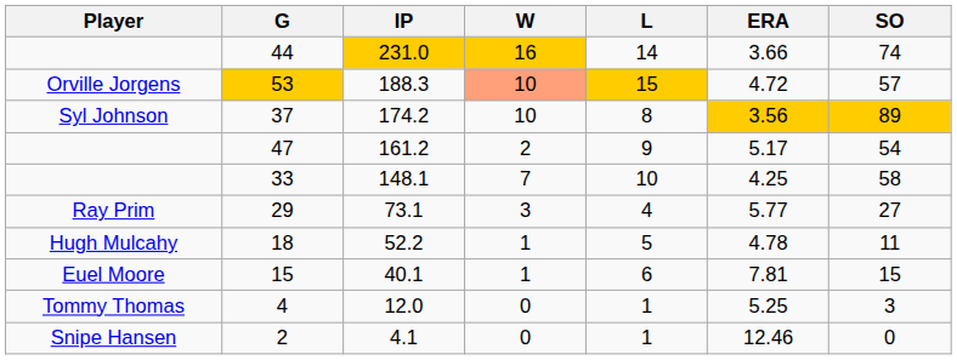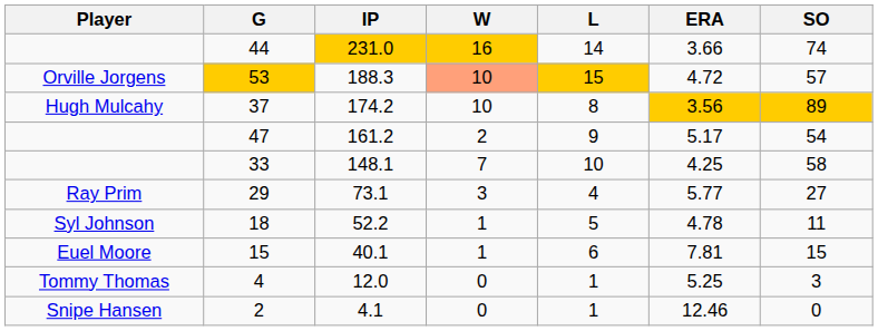37 | Player: Syl Johnson -> Hugh Mulcahy
18 | Player: Hugh Mulcahy -> Syl Johnson
